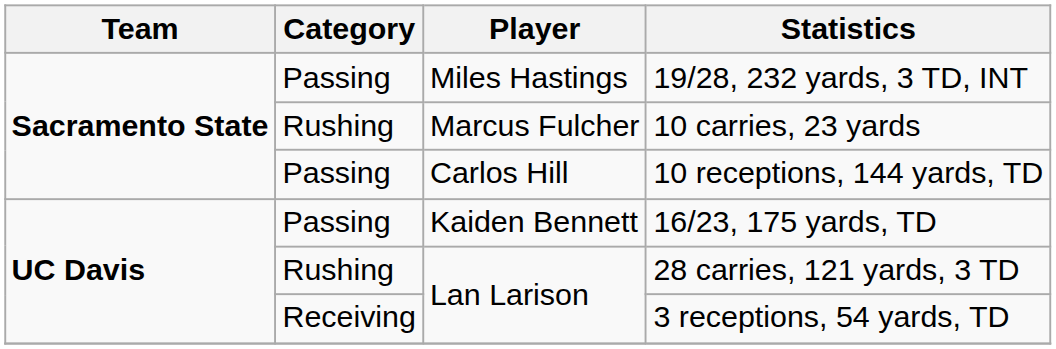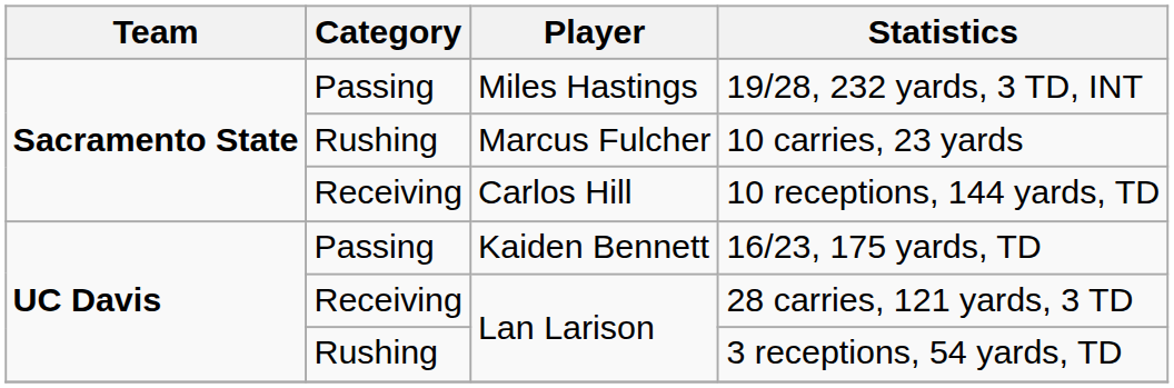10 receptions, 144 yards, TD | Category: Passing -> Receiving
28 carries, 121 yards, 3 TD | Category: Rushing -> Receiving
3 receptions, 54 yards, TD | Category: Receiving -> Rushing
